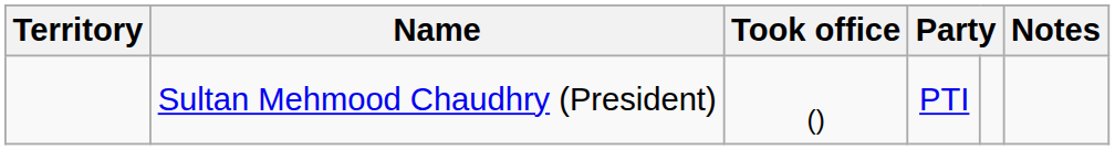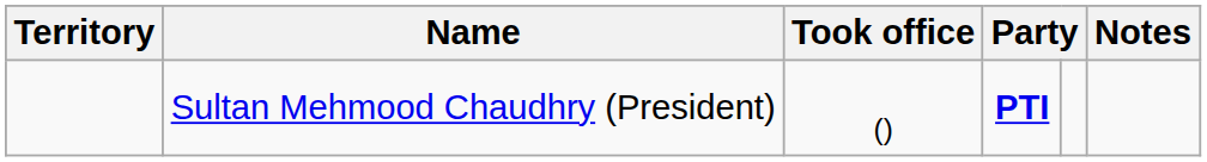Sultan Mehmood Chaudhry (President) | column 4: normal -> bold
